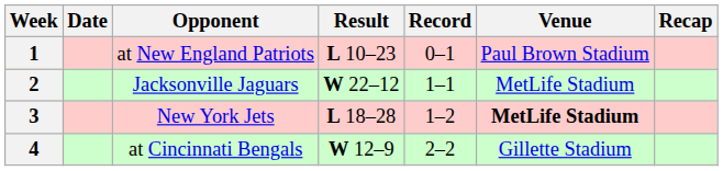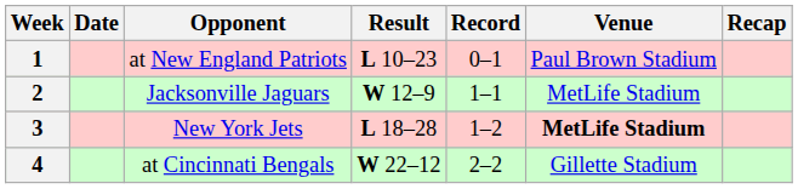2 | Result: W 22–12 -> W 12–9
4 | Result: W 12–9 -> W 22–12
